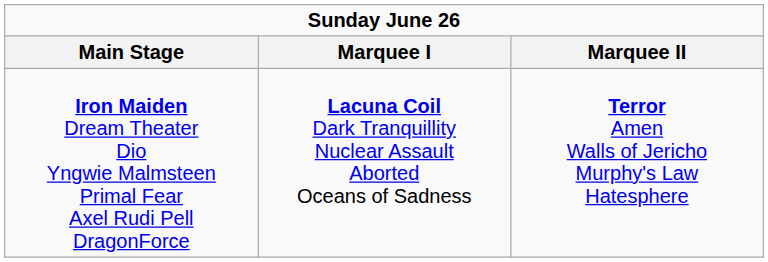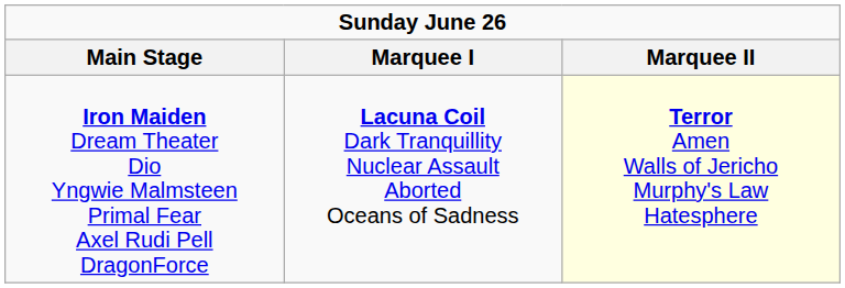row 3 | Marquee II: no background -> lightyellow background
